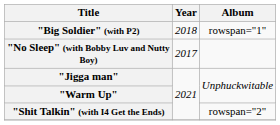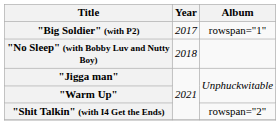"Big Soldier" (with P2) | Year: 2018 -> 2017
"No Sleep" (with Bobby Luv and Nutty Boy) | Year: 2017 -> 2018
